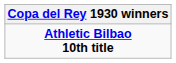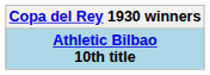row 2 | column 1: no background -> lightblue background
